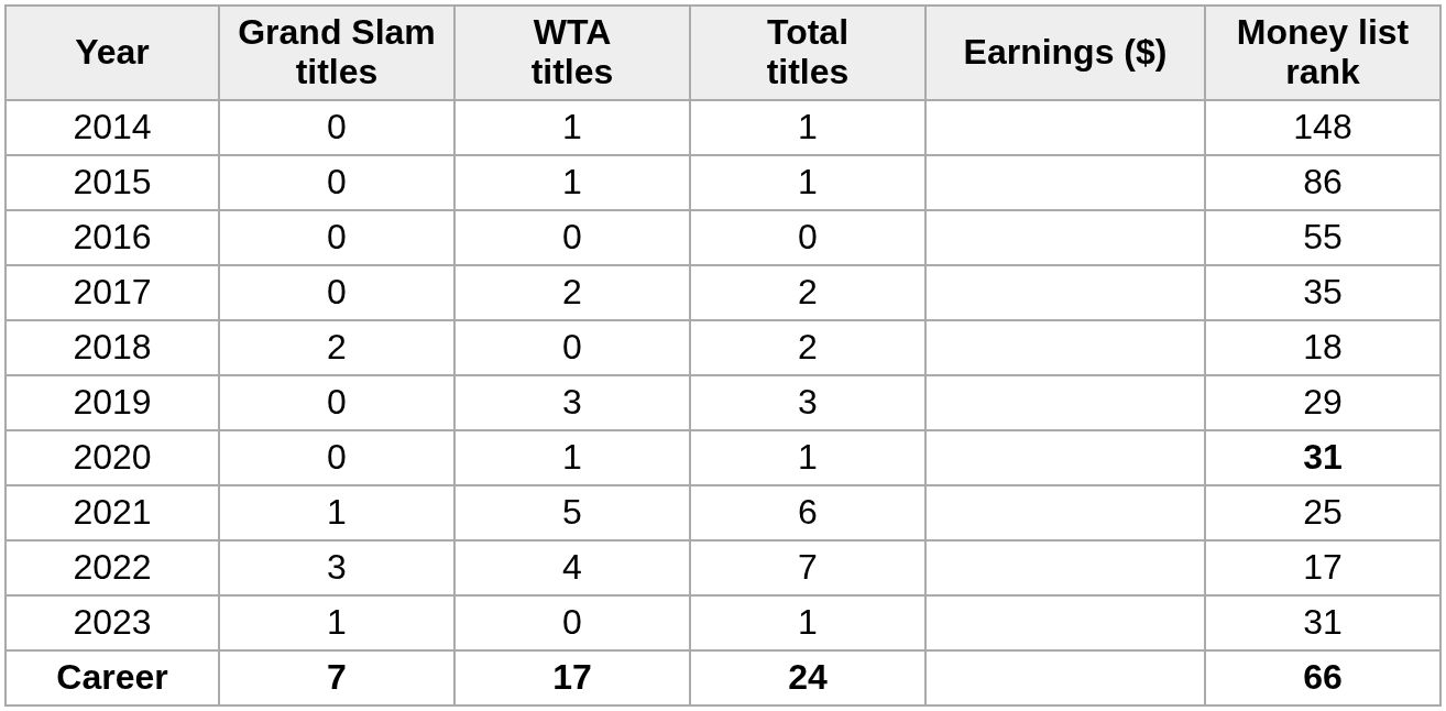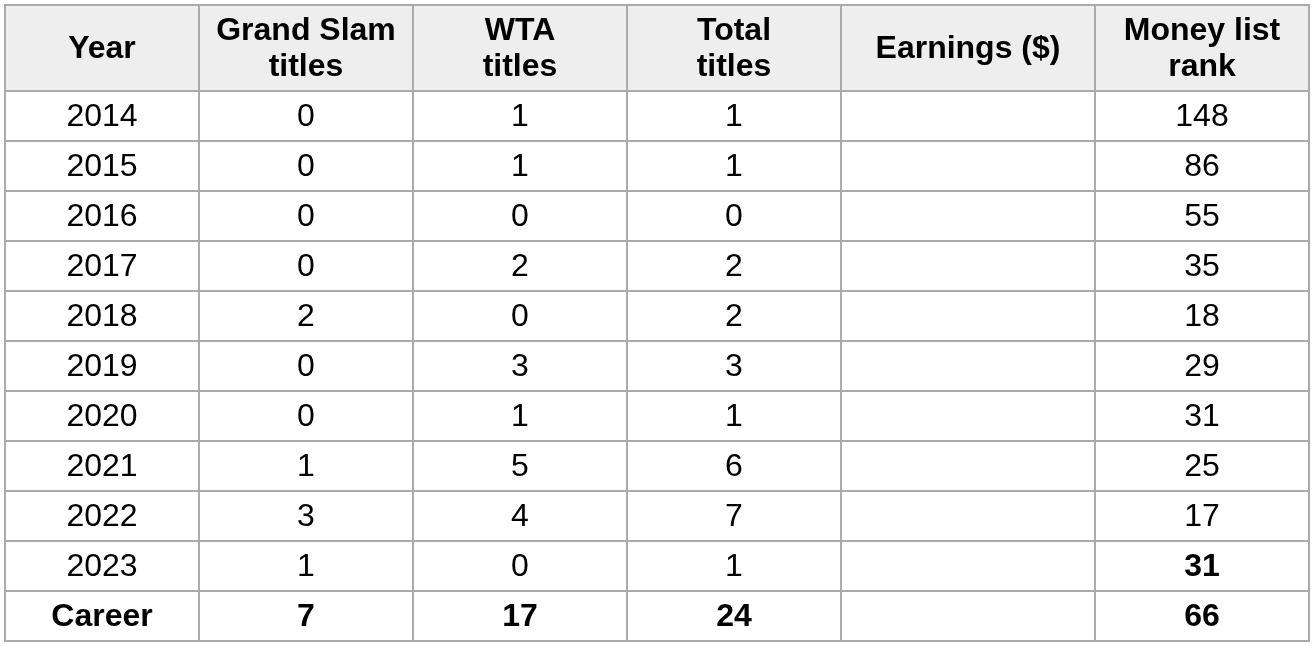2020 | column 6: bold -> normal
2023 | column 6: normal -> bold
